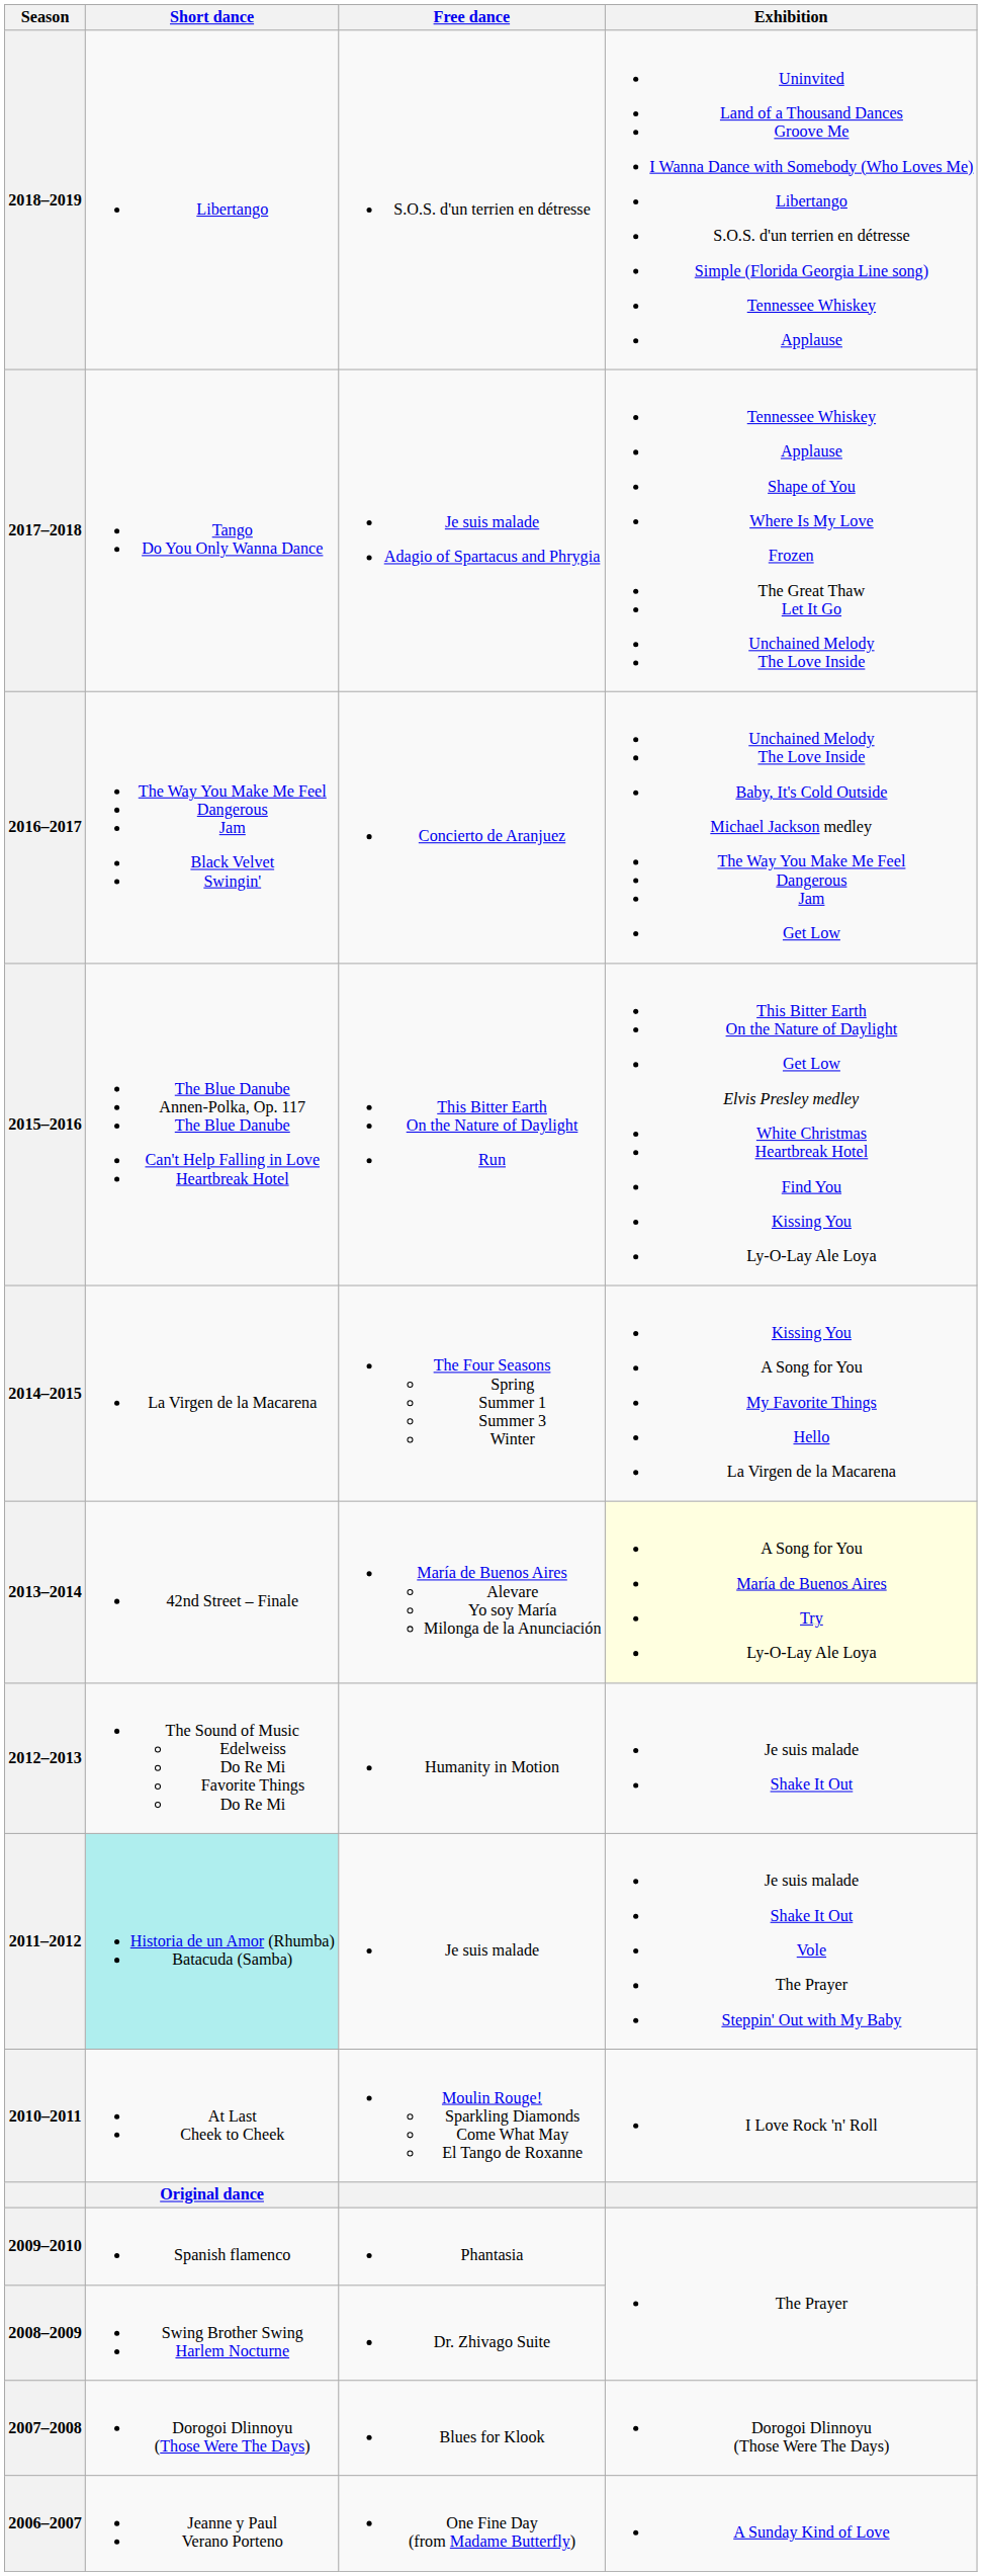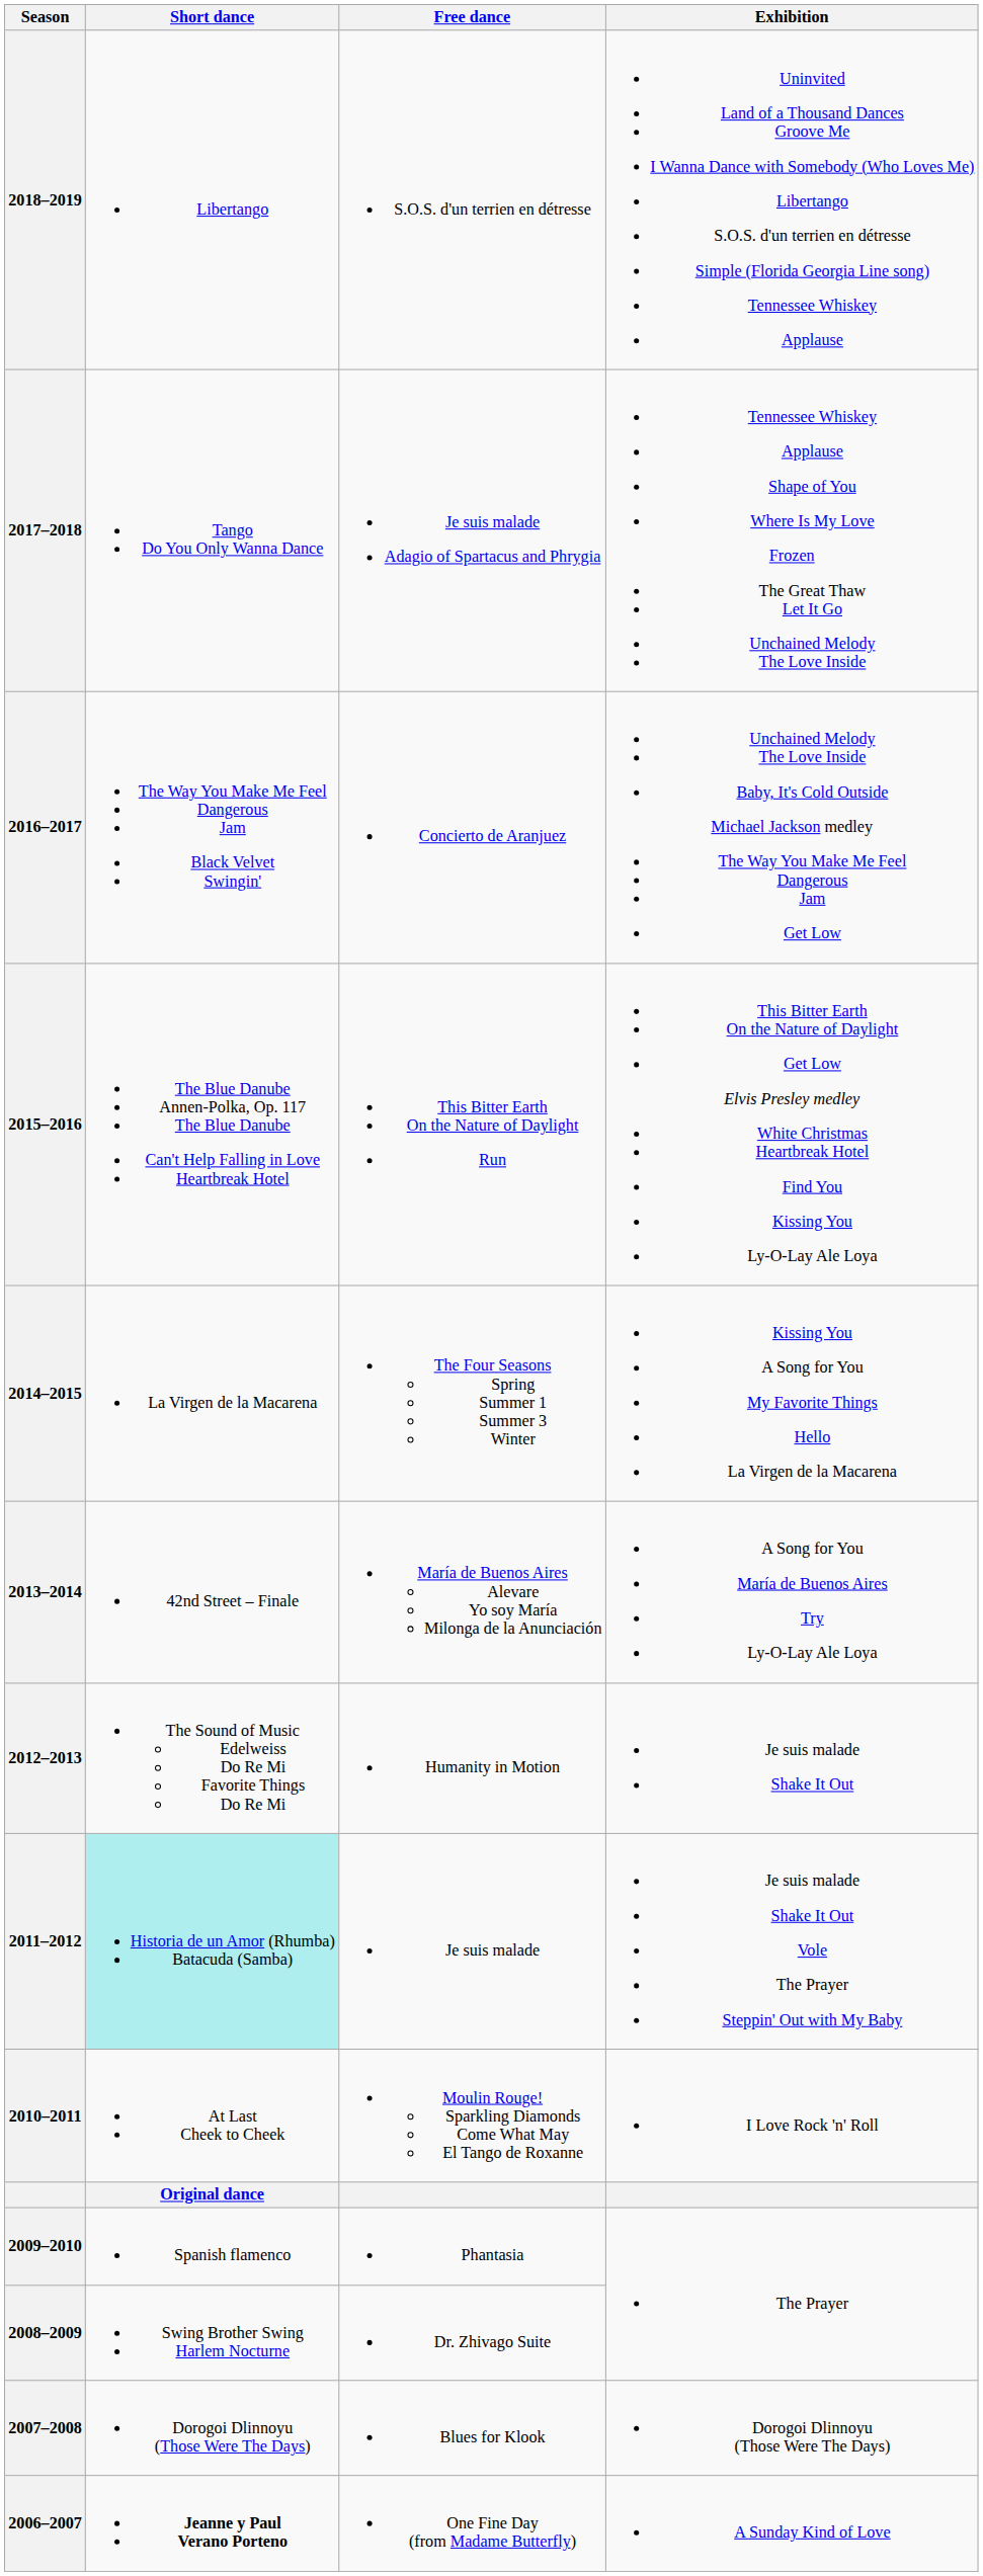2013–2014 | Exhibition: lightyellow background -> no background
2006–2007 | Short dance: normal -> bold
